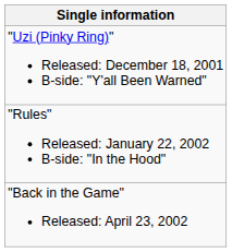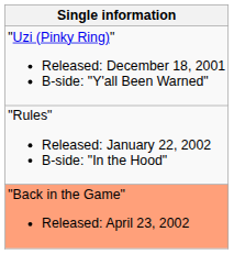row 4 | column 1: no background -> lightsalmon background
